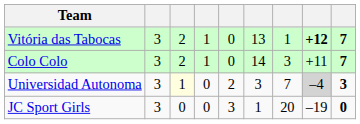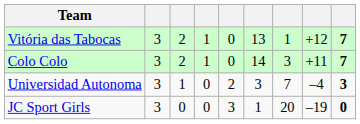Vitória das Tabocas | column 8: bold -> normal
Universidad Autonoma | column 3: lightyellow background -> no background
Universidad Autonoma | column 8: lightgrey background -> no background
